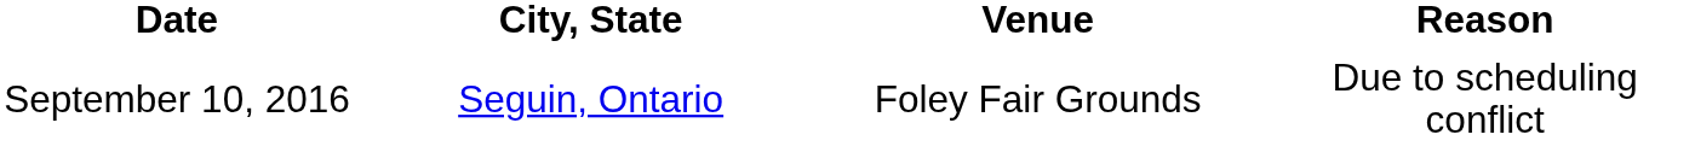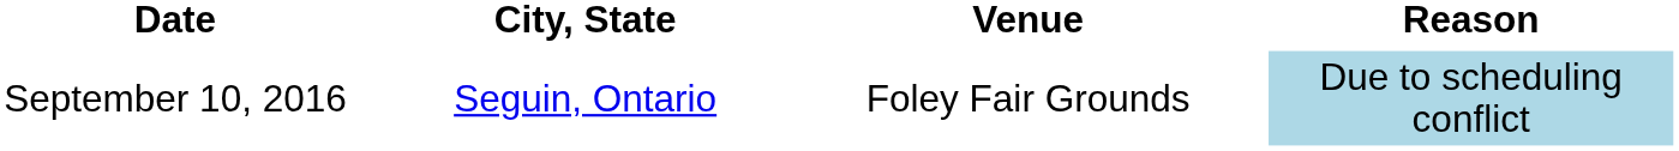September 10, 2016 | Reason: no background -> lightblue background
